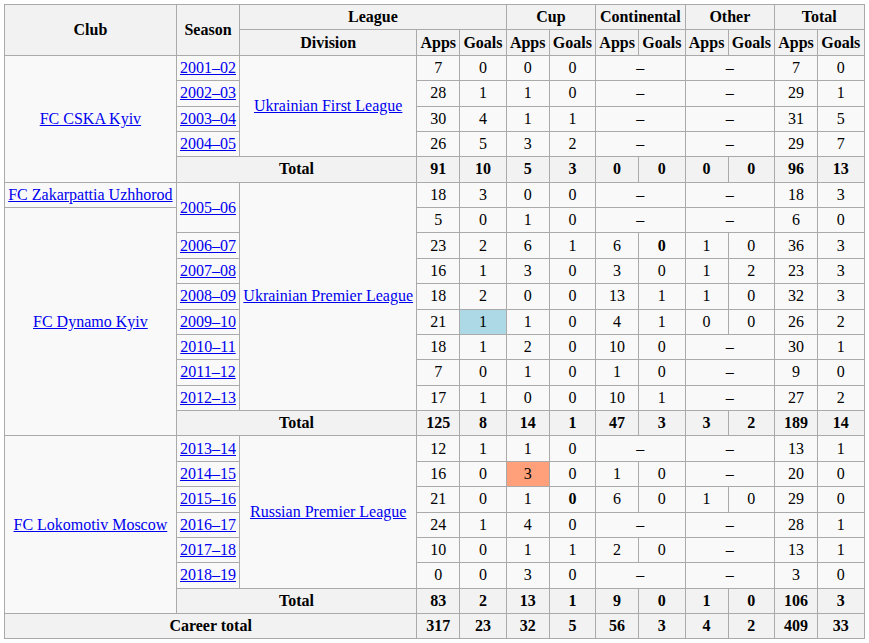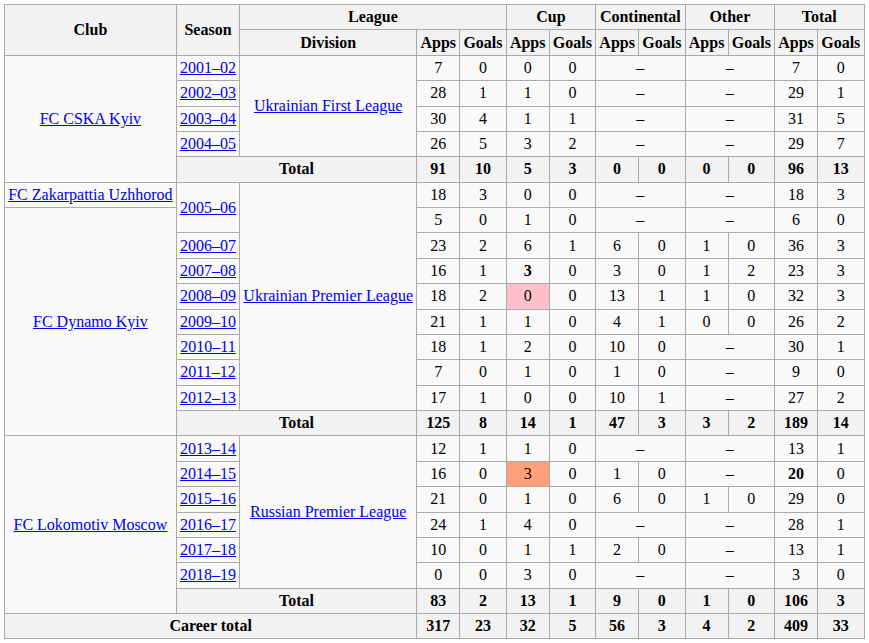2006–07 | Continental / Goals: bold -> normal
2007–08 | Cup / Apps: normal -> bold
2008–09 | Cup / Apps: no background -> pink background
2009–10 | League / Goals: lightblue background -> no background
2014–15 | Total / Apps: normal -> bold
2015–16 | Cup / Goals: bold -> normal
